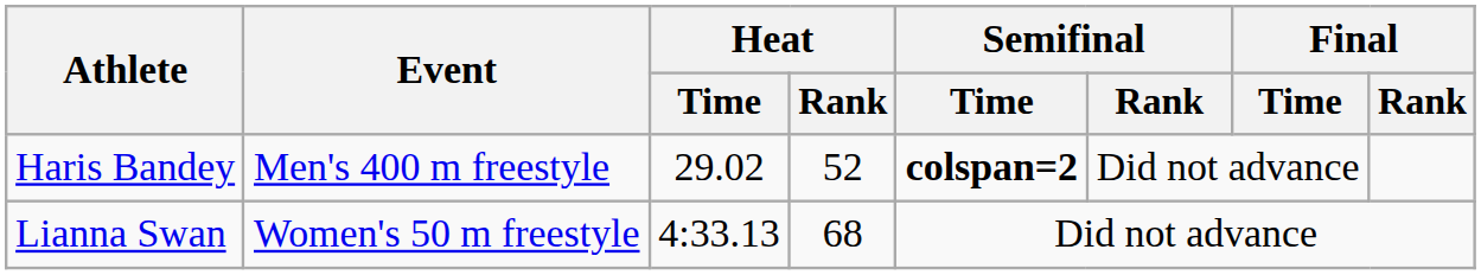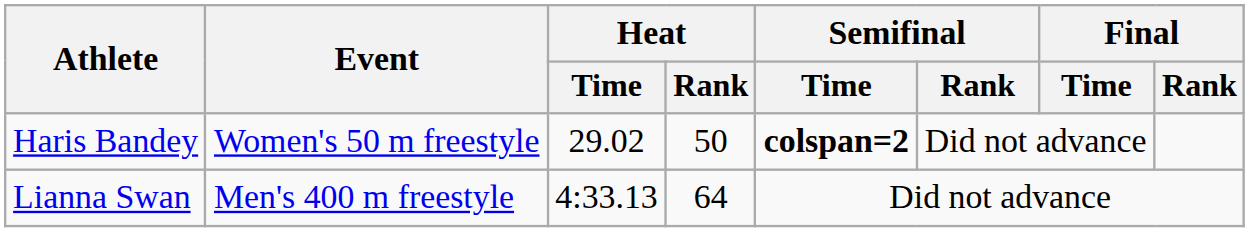Haris Bandey | Event: Men's 400 m freestyle -> Women's 50 m freestyle
Haris Bandey | Heat / Rank: 52 -> 50
Lianna Swan | Event: Women's 50 m freestyle -> Men's 400 m freestyle
Lianna Swan | Heat / Rank: 68 -> 64
